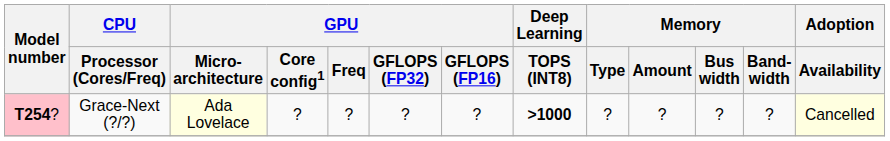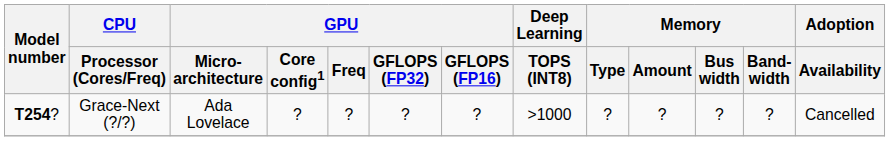Grace-Next (?/?) | Model number: pink background -> no background
Grace-Next (?/?) | GPU / Micro- architecture: lightyellow background -> no background
Grace-Next (?/?) | Deep Learning / TOPS (INT8): bold -> normal
Grace-Next (?/?) | Adoption / Availability: lightyellow background -> no background
